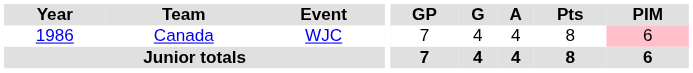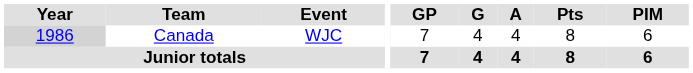Canada | Year: no background -> lightgrey background
Canada | PIM: pink background -> no background
